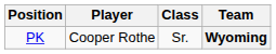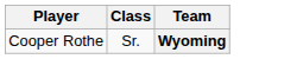- column: Position | PK
